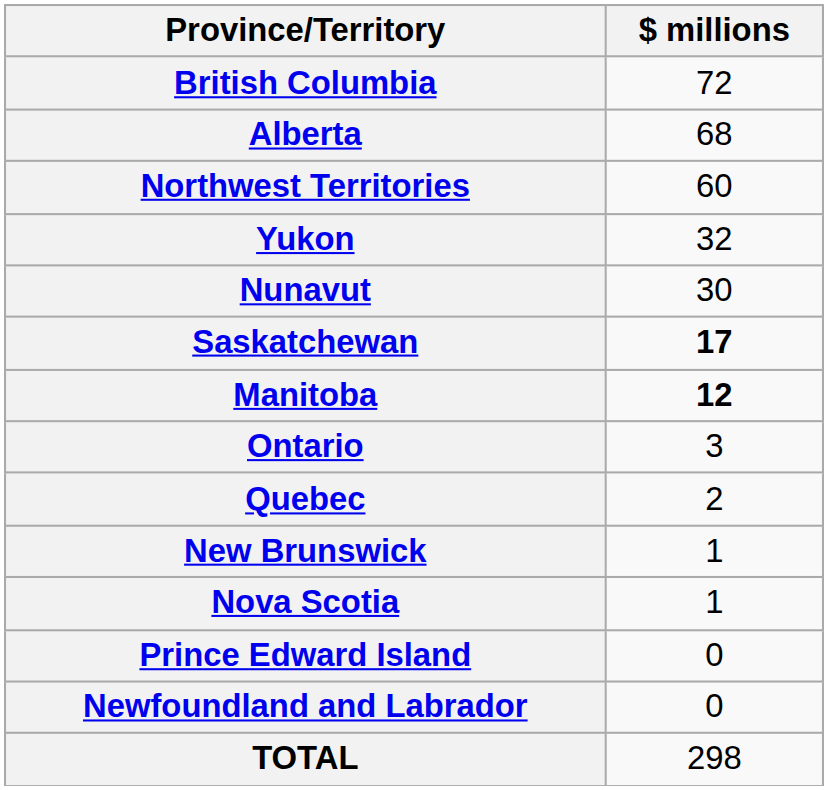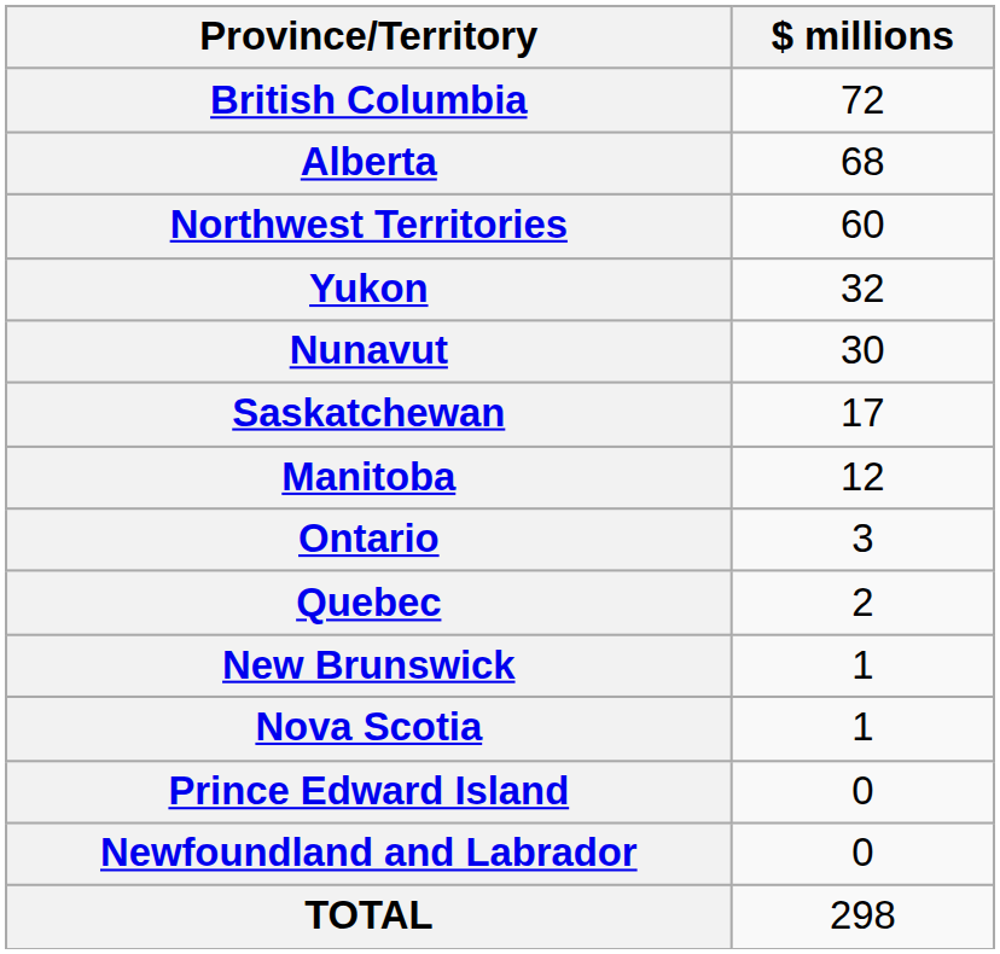Saskatchewan | $ millions: bold -> normal
Manitoba | $ millions: bold -> normal
